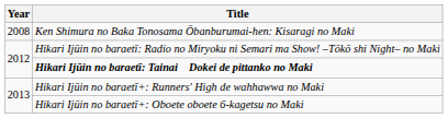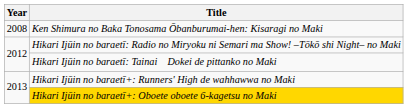Hikari Ijūin no baraetī: Tainai Dokei de pittanko no Maki | Title: bold -> normal
Hikari Ijūin no baraetī+: Oboete oboete 6-kagetsu no Maki | Title: no background -> gold background
